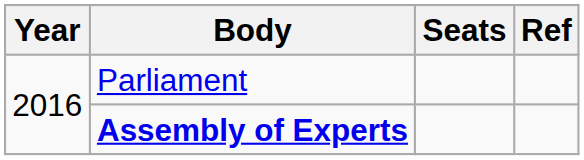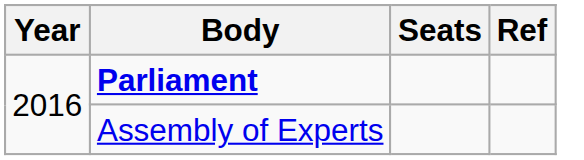Parliament | Body: normal -> bold
Assembly of Experts | Body: bold -> normal
